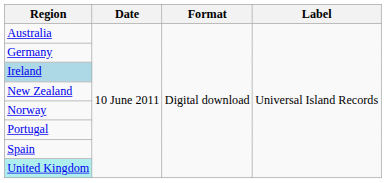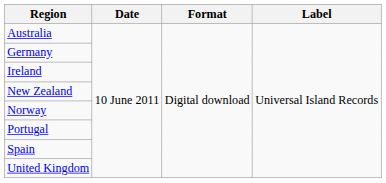Ireland | Region: lightblue background -> no background
United Kingdom | Region: paleturquoise background -> no background
